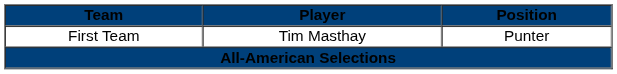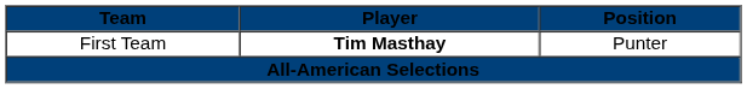First Team | Player: normal -> bold
